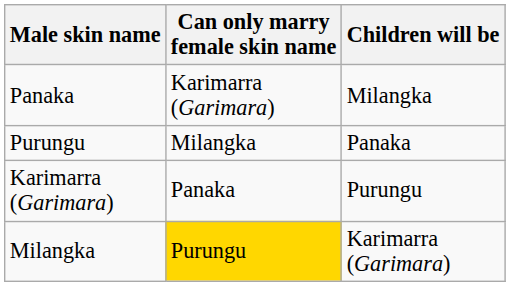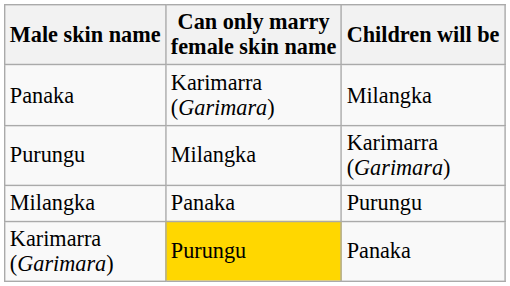row 3 | Children will be: Panaka -> Karimarra (Garimara)
row 4 | Male skin name: Karimarra (Garimara) -> Milangka
row 5 | Male skin name: Milangka -> Karimarra (Garimara)
row 5 | Children will be: Karimarra (Garimara) -> Panaka
